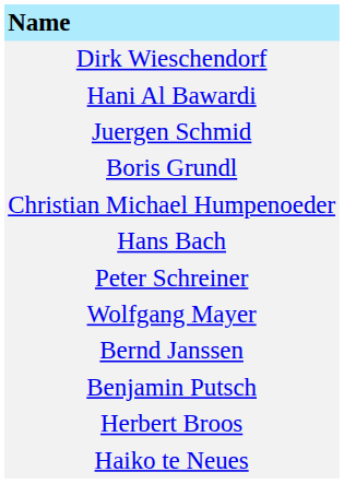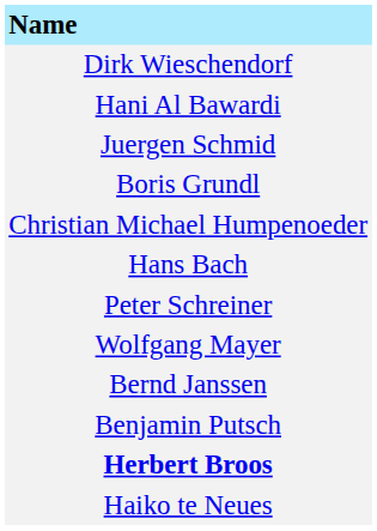row 12 | column 1: normal -> bold
